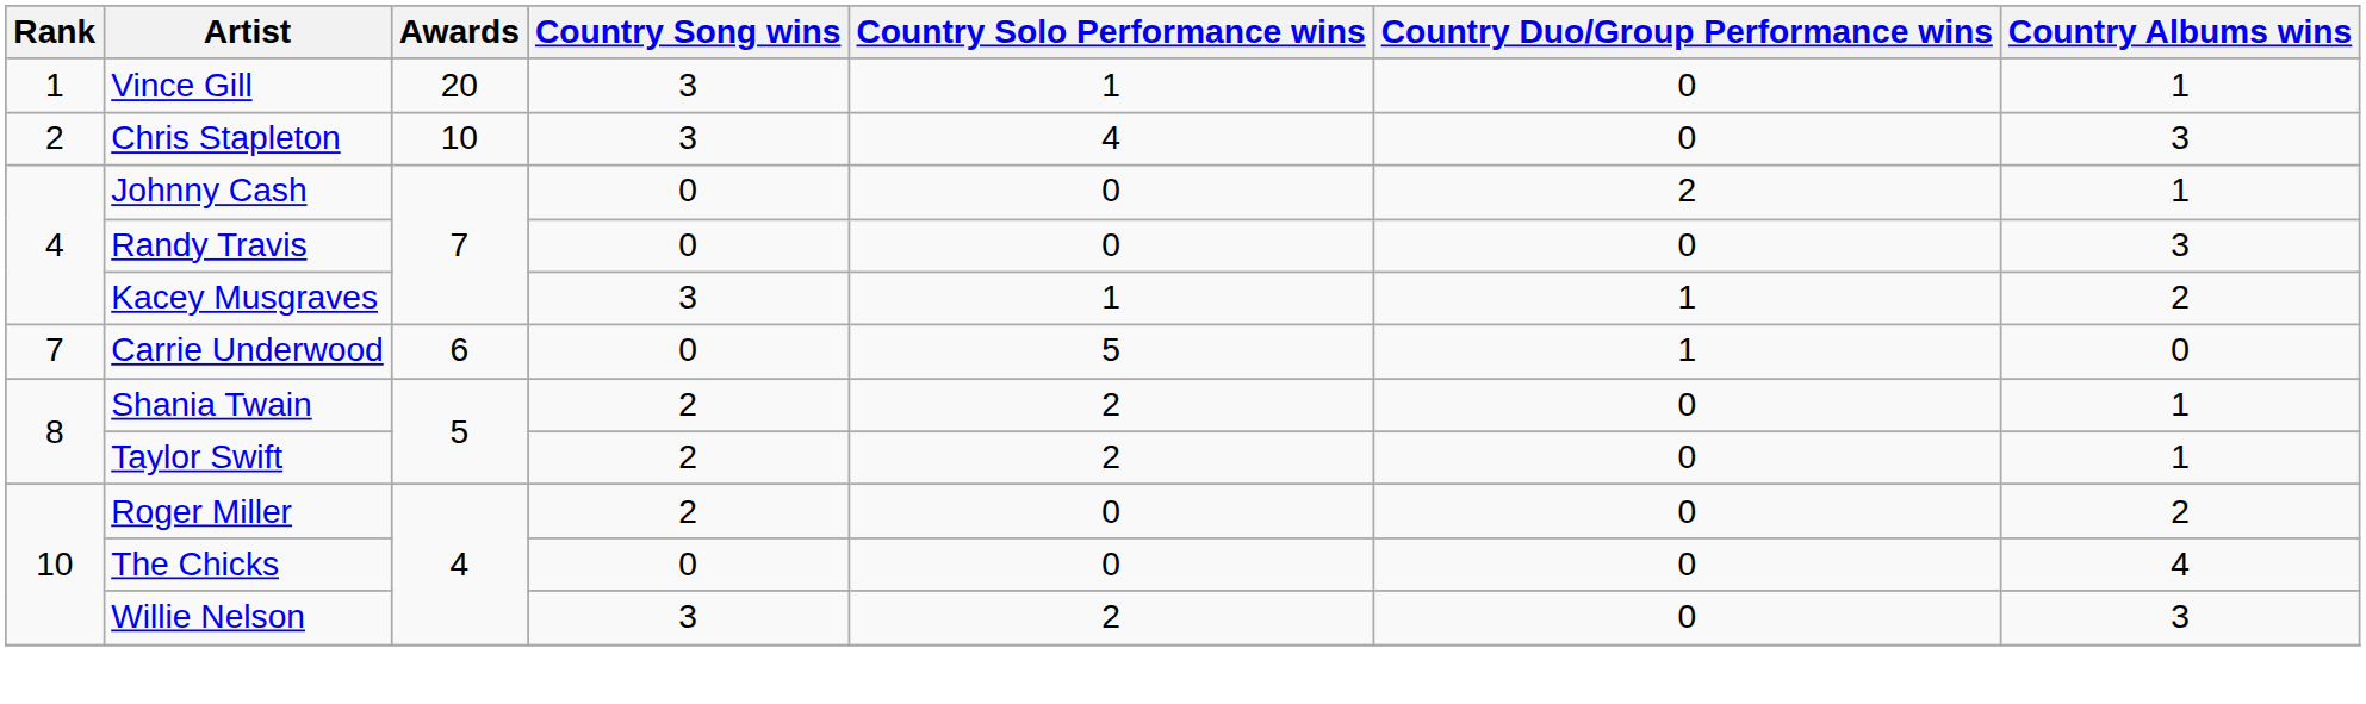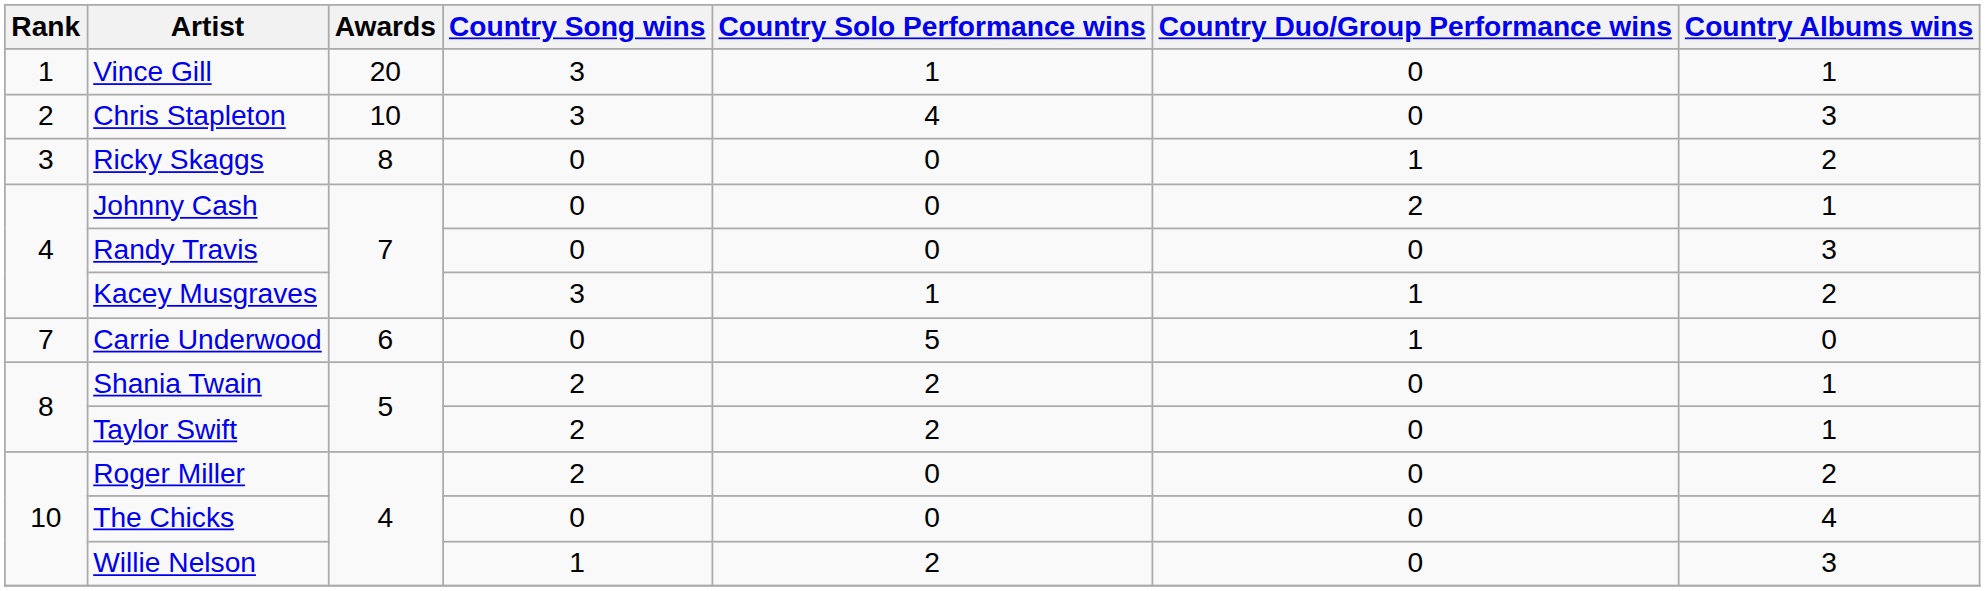+ row: 3 | Ricky Skaggs | 8 | 0 | 0 | 1 | 2
Willie Nelson | Country Song wins: 3 -> 1
